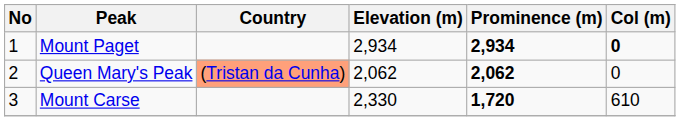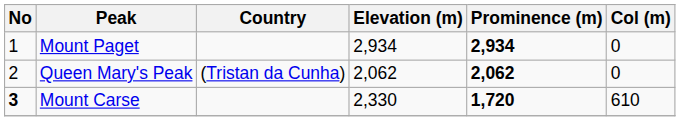Mount Paget | Col (m): bold -> normal
Queen Mary's Peak | Country: lightsalmon background -> no background
Mount Carse | No: normal -> bold
